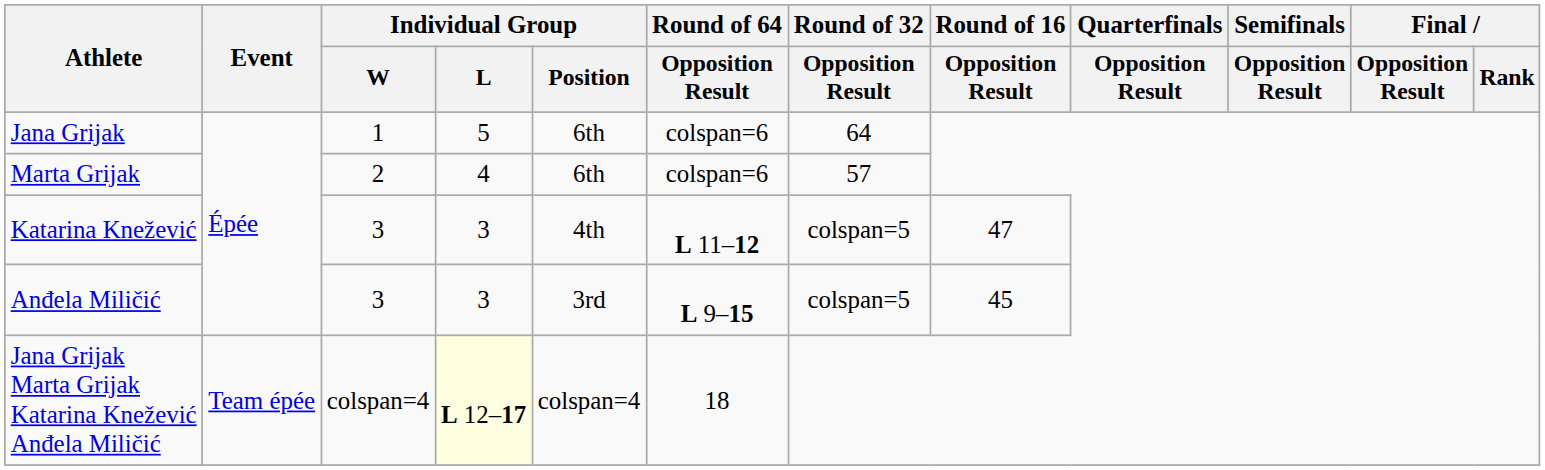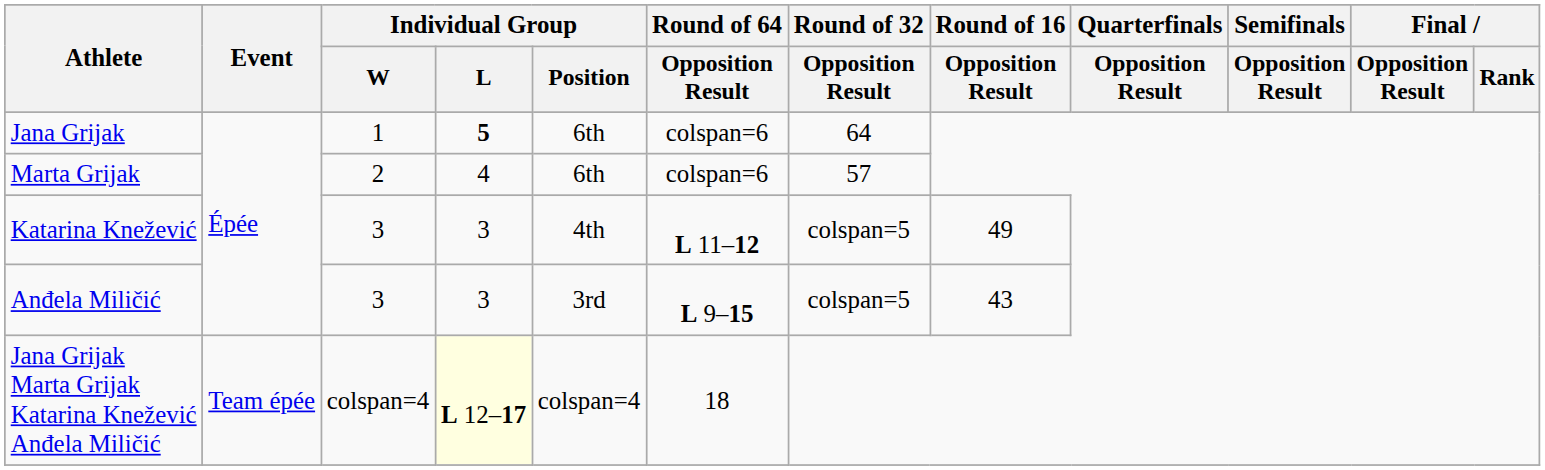Jana Grijak | Individual Group / L: normal -> bold
Katarina Knežević | Round of 16 / Opposition Result: 47 -> 49
Anđela Miličić | Round of 16 / Opposition Result: 45 -> 43
